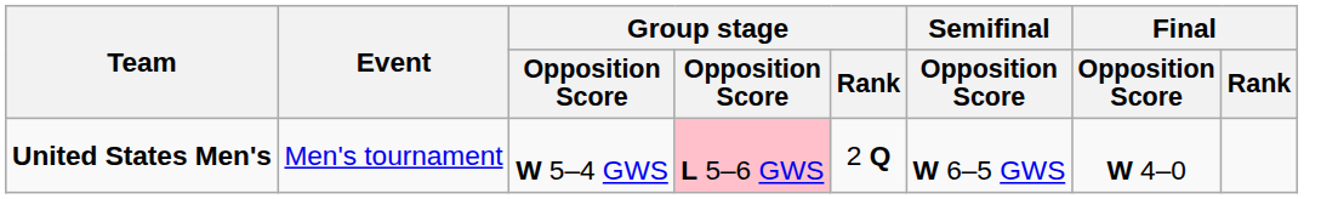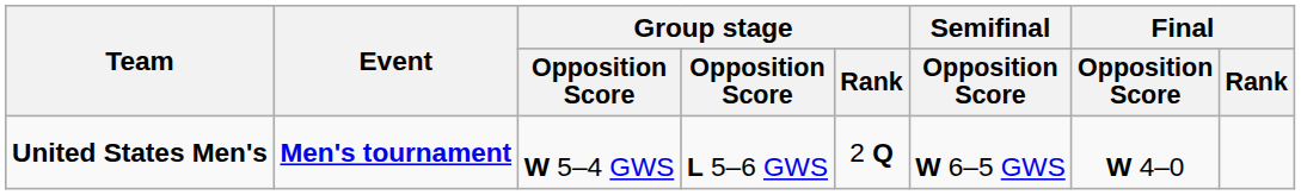United States Men's | Event: normal -> bold
United States Men's | column 4: pink background -> no background
